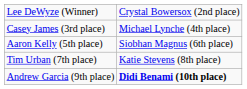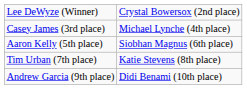Andrew Garcia (9th place) | column 2: bold -> normal
